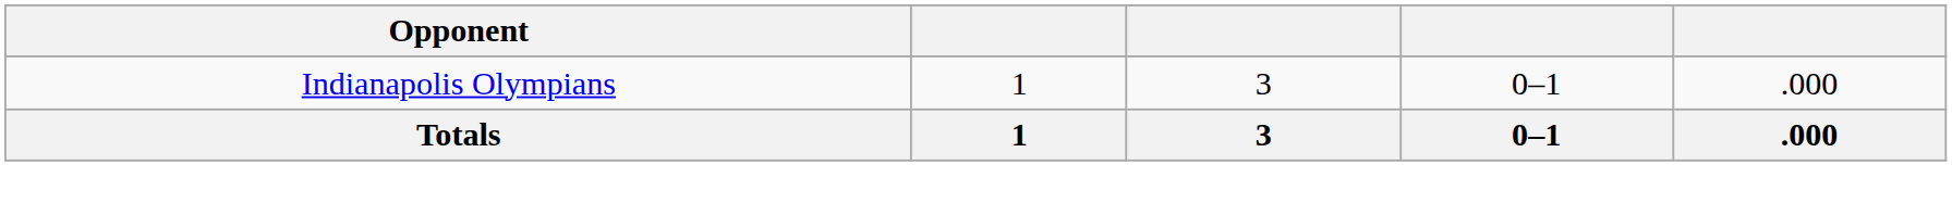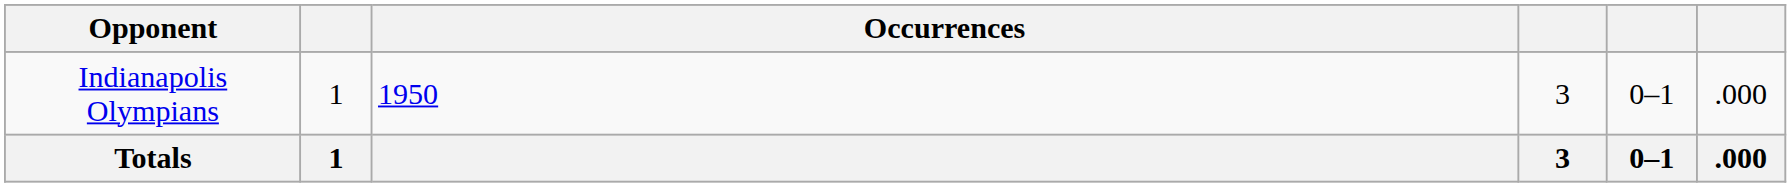+ column: Occurrences | 1950
